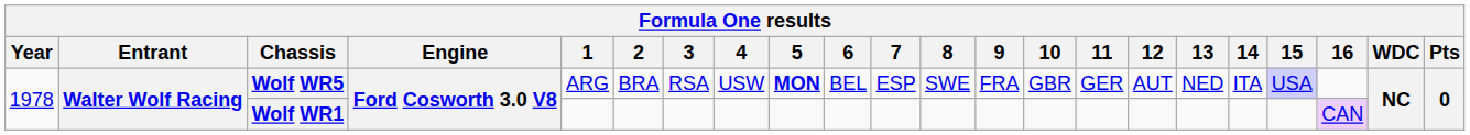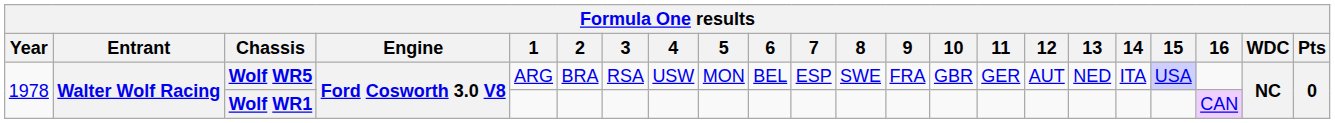Wolf WR5 | 5: bold -> normal
